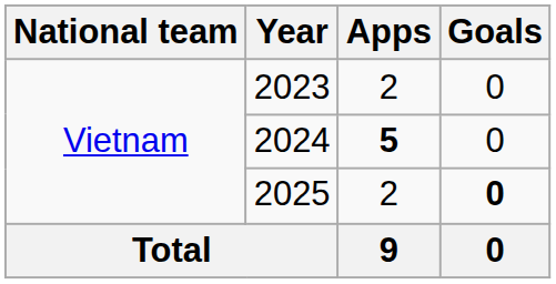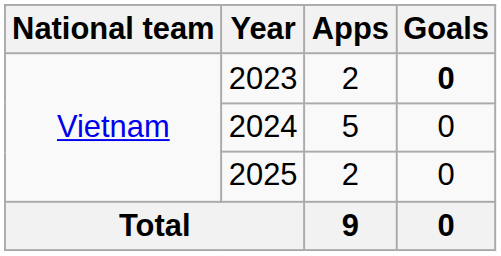2023 | Goals: normal -> bold
2024 | Apps: bold -> normal
2025 | Goals: bold -> normal
